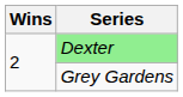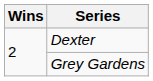Dexter | Series: lightgreen background -> no background
